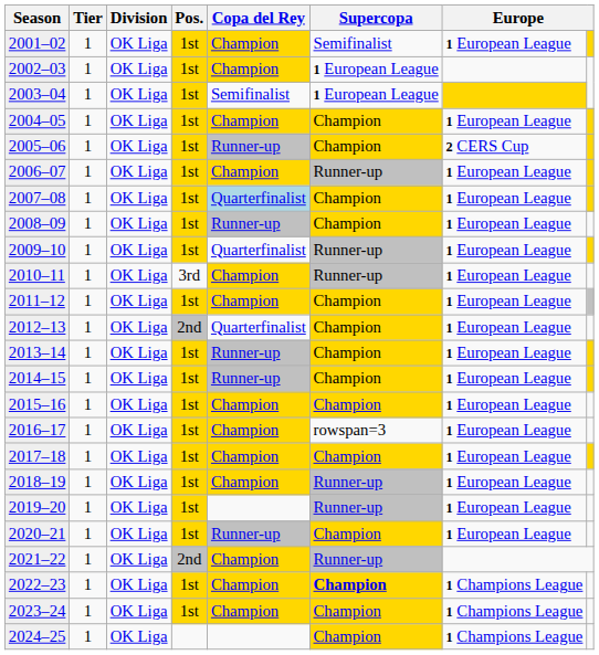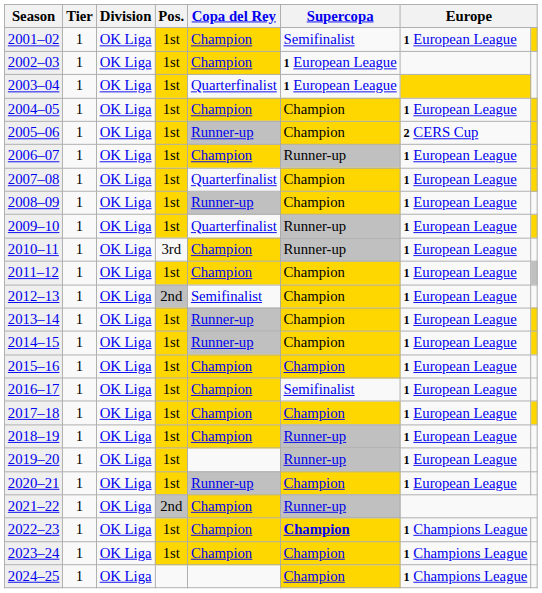2003–04 | Copa del Rey: Semifinalist -> Quarterfinalist
2007–08 | Copa del Rey: lightblue background -> no background
2012–13 | Copa del Rey: Quarterfinalist -> Semifinalist
2016–17 | Supercopa: rowspan=3 -> Semifinalist
